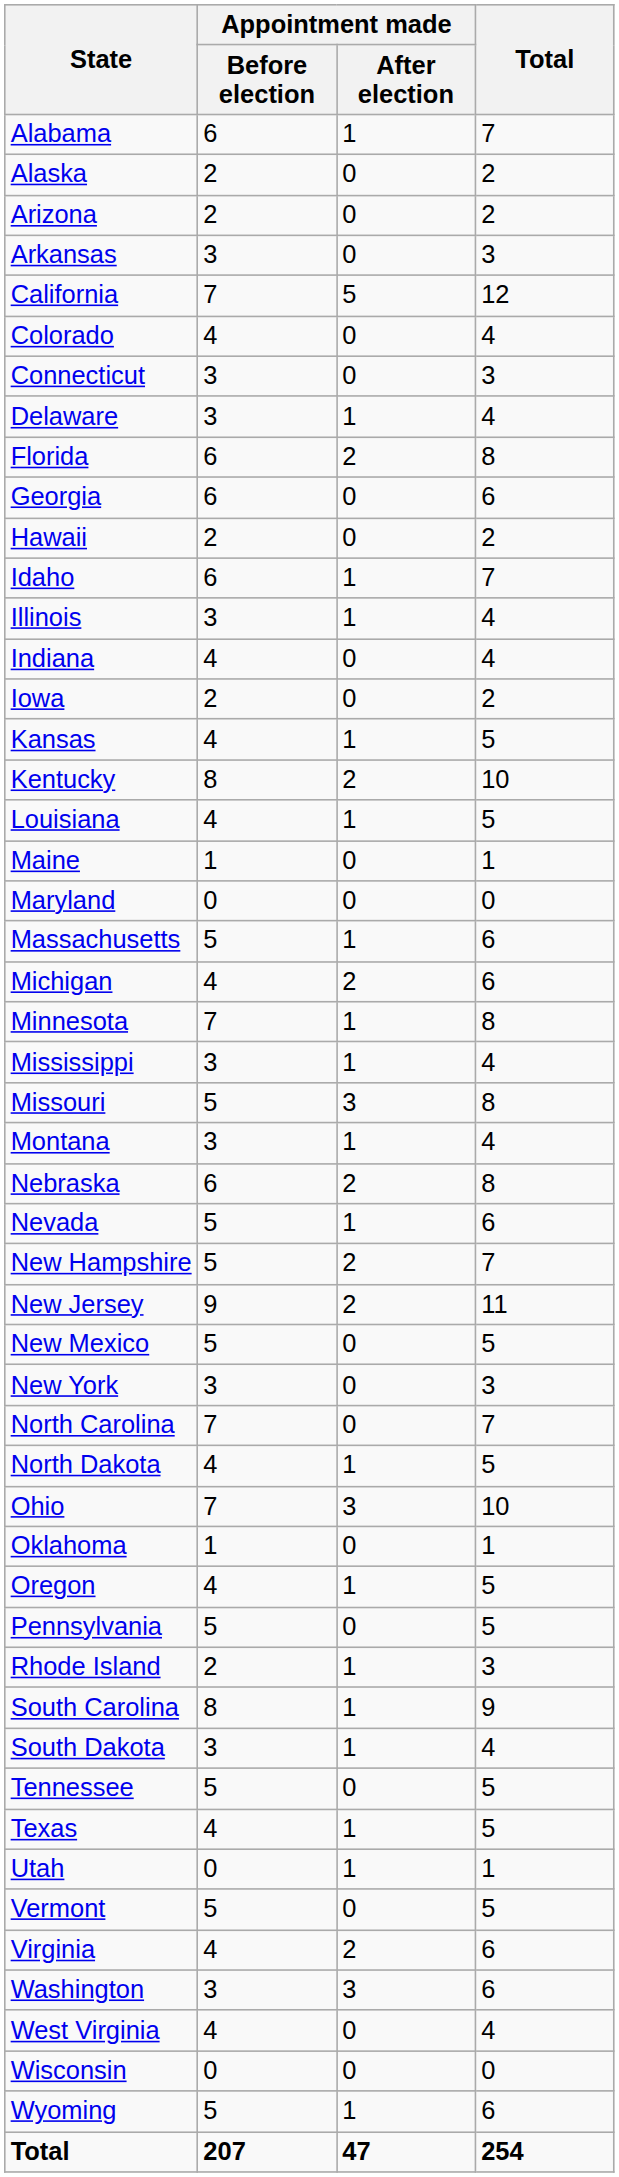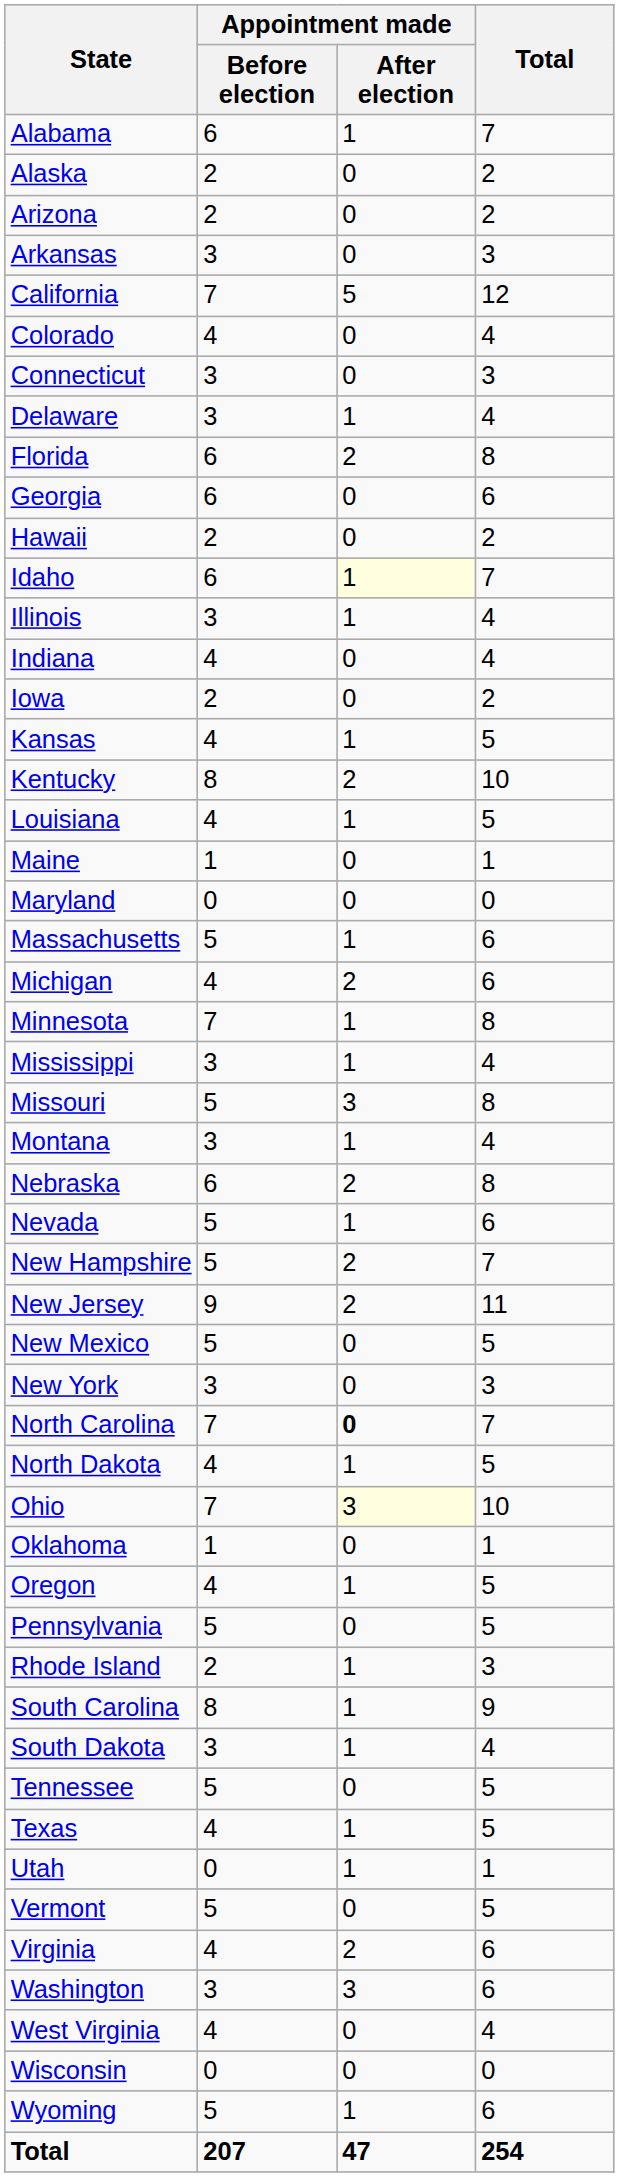Idaho | Appointment made / After election: no background -> lightyellow background
North Carolina | Appointment made / After election: normal -> bold
Ohio | Appointment made / After election: no background -> lightyellow background
